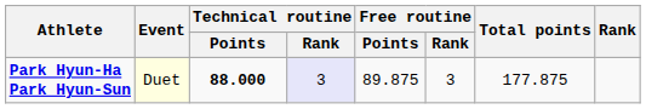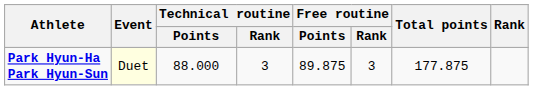Park Hyun-Ha Park Hyun-Sun | Technical routine / Points: bold -> normal
Park Hyun-Ha Park Hyun-Sun | Technical routine / Rank: lavender background -> no background
